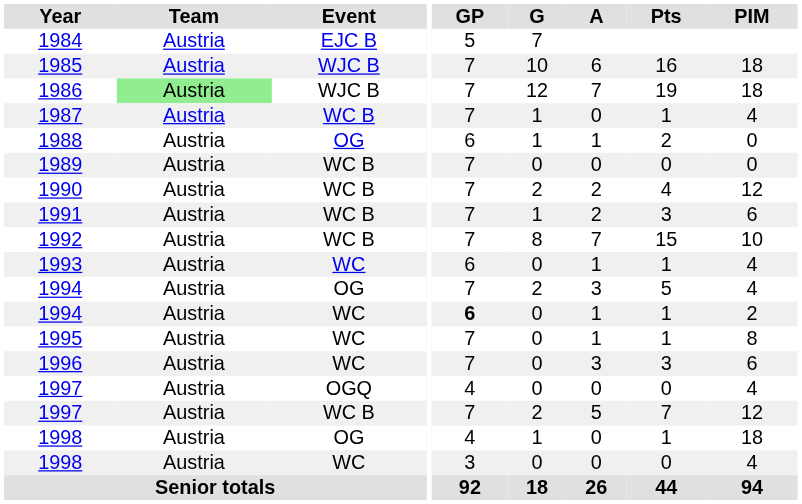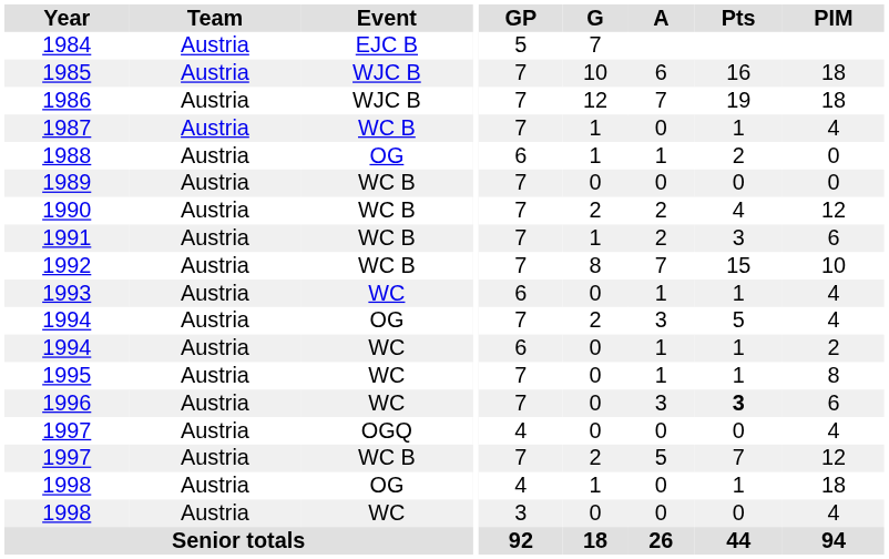1986 | Team: lightgreen background -> no background
1994 / WC | GP: bold -> normal
1996 | Pts: normal -> bold
